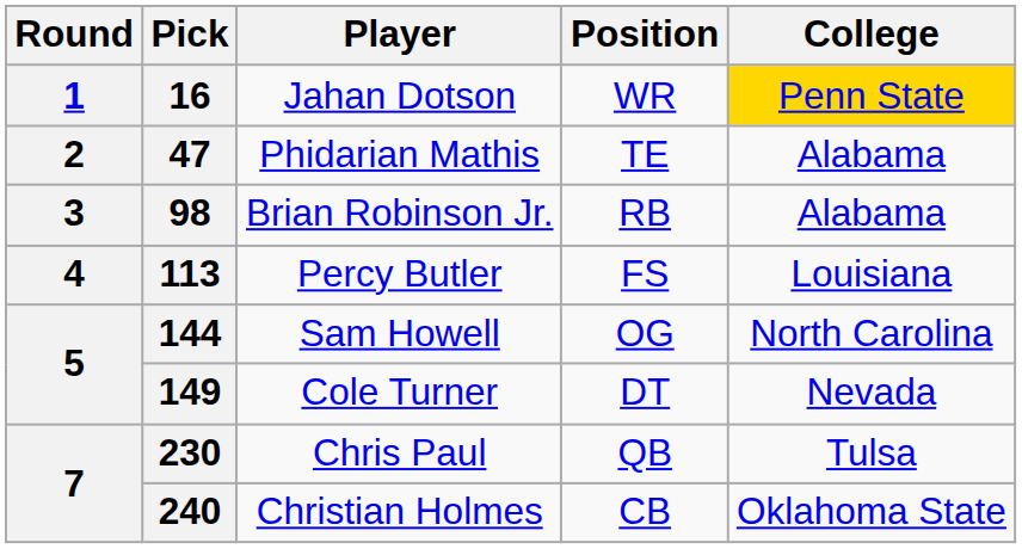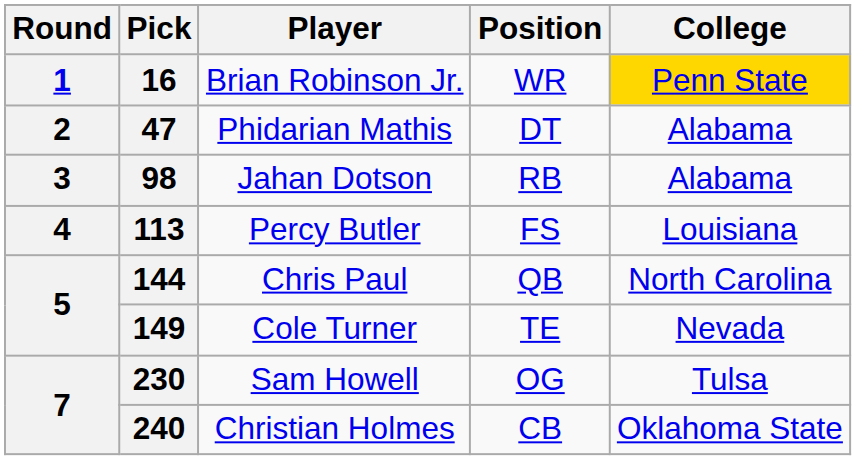16 | Player: Jahan Dotson -> Brian Robinson Jr.
47 | Position: TE -> DT
98 | Player: Brian Robinson Jr. -> Jahan Dotson
144 | Player: Sam Howell -> Chris Paul
144 | Position: OG -> QB
149 | Position: DT -> TE
230 | Player: Chris Paul -> Sam Howell
230 | Position: QB -> OG
